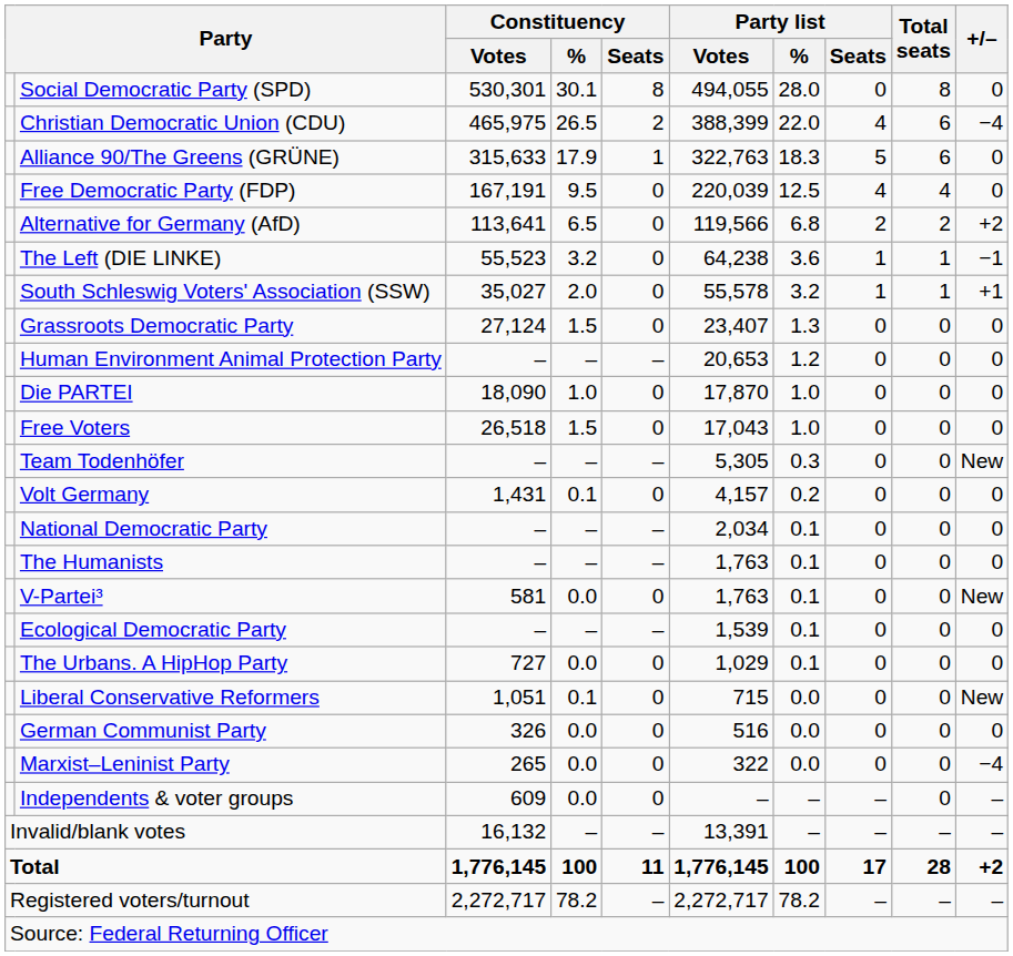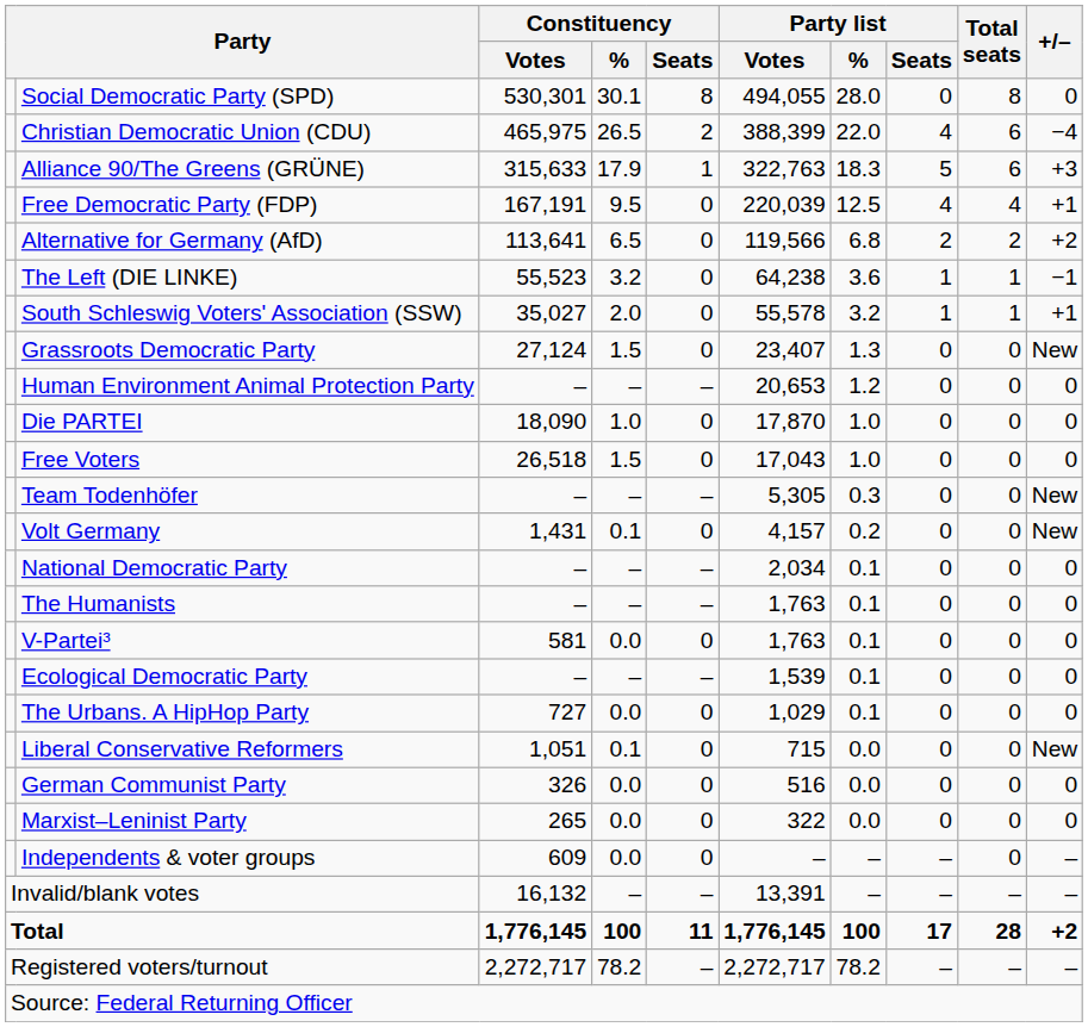Alliance 90/The Greens (GRÜNE) | +/–: 0 -> +3
Free Democratic Party (FDP) | +/–: 0 -> +1
Grassroots Democratic Party | +/–: 0 -> New
Volt Germany | +/–: 0 -> New
V-Partei³ | +/–: New -> 0
Marxist–Leninist Party | +/–: −4 -> 0
